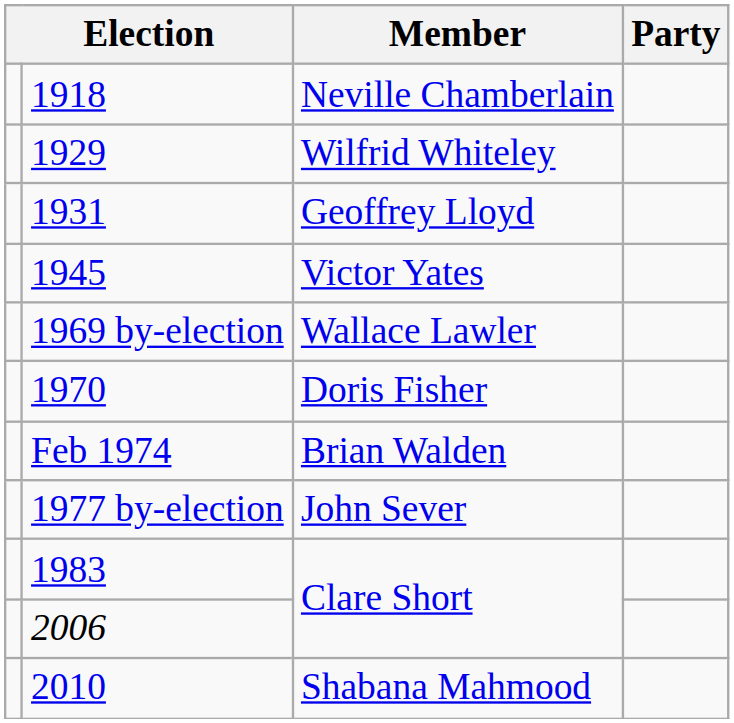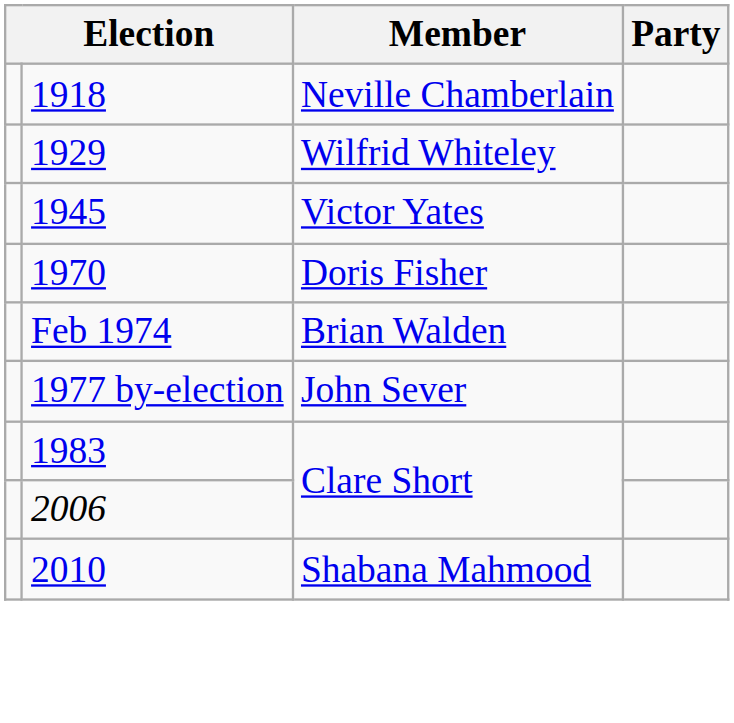- row: 1931 | Geoffrey Lloyd
- row: 1969 by-election | Wallace Lawler
